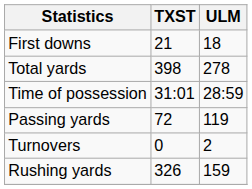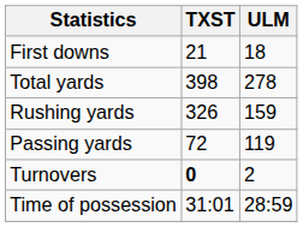rows swapped: Rushing yards <-> Time of possession
Turnovers | TXST: normal -> bold
